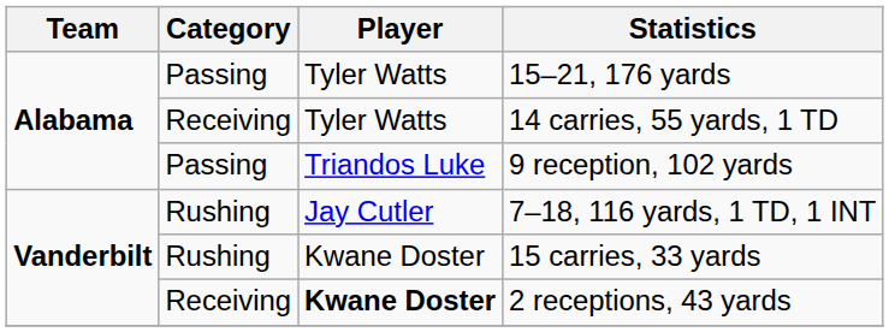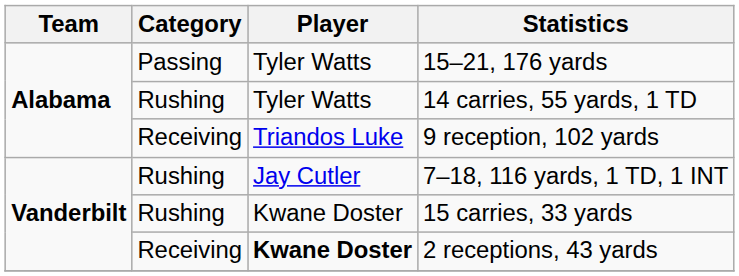14 carries, 55 yards, 1 TD | Category: Receiving -> Rushing
9 reception, 102 yards | Category: Passing -> Receiving
